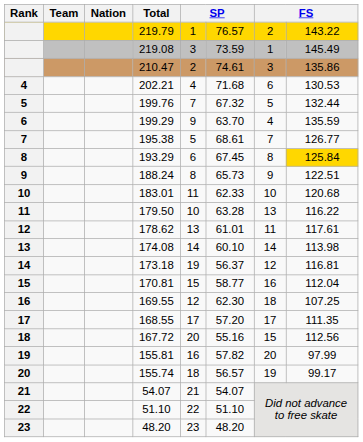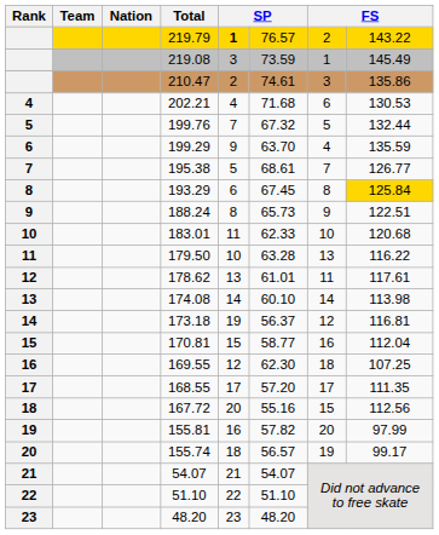219.79 | column 5: normal -> bold
